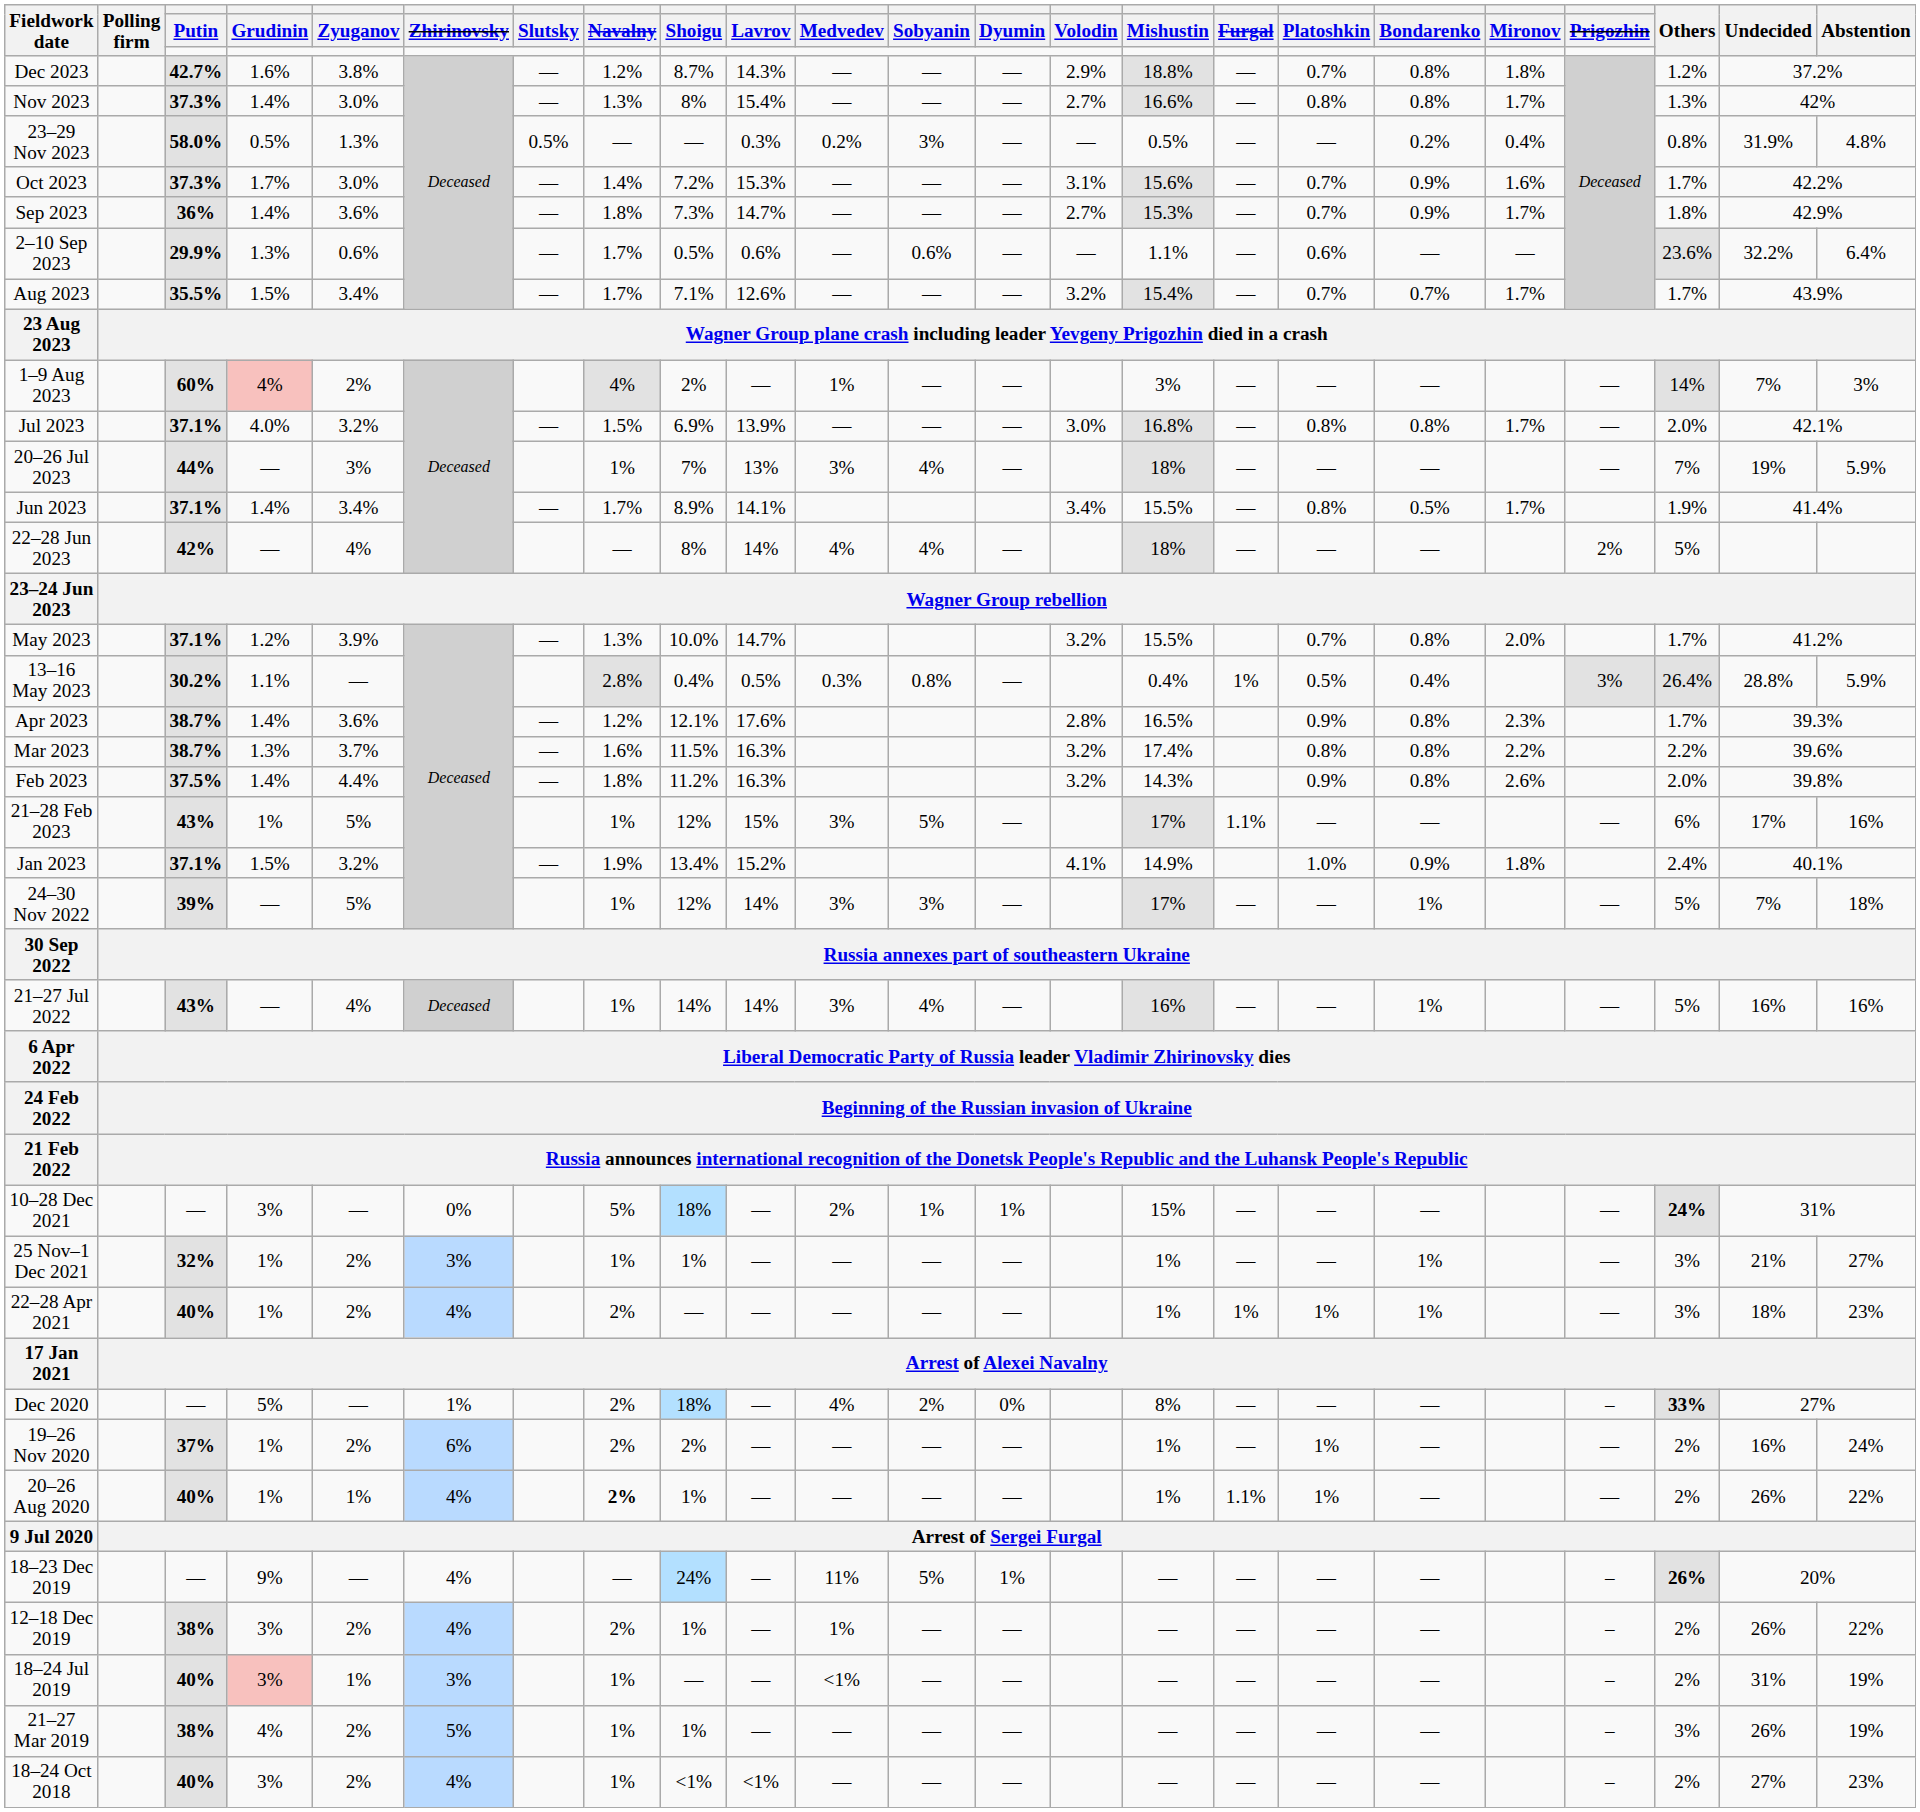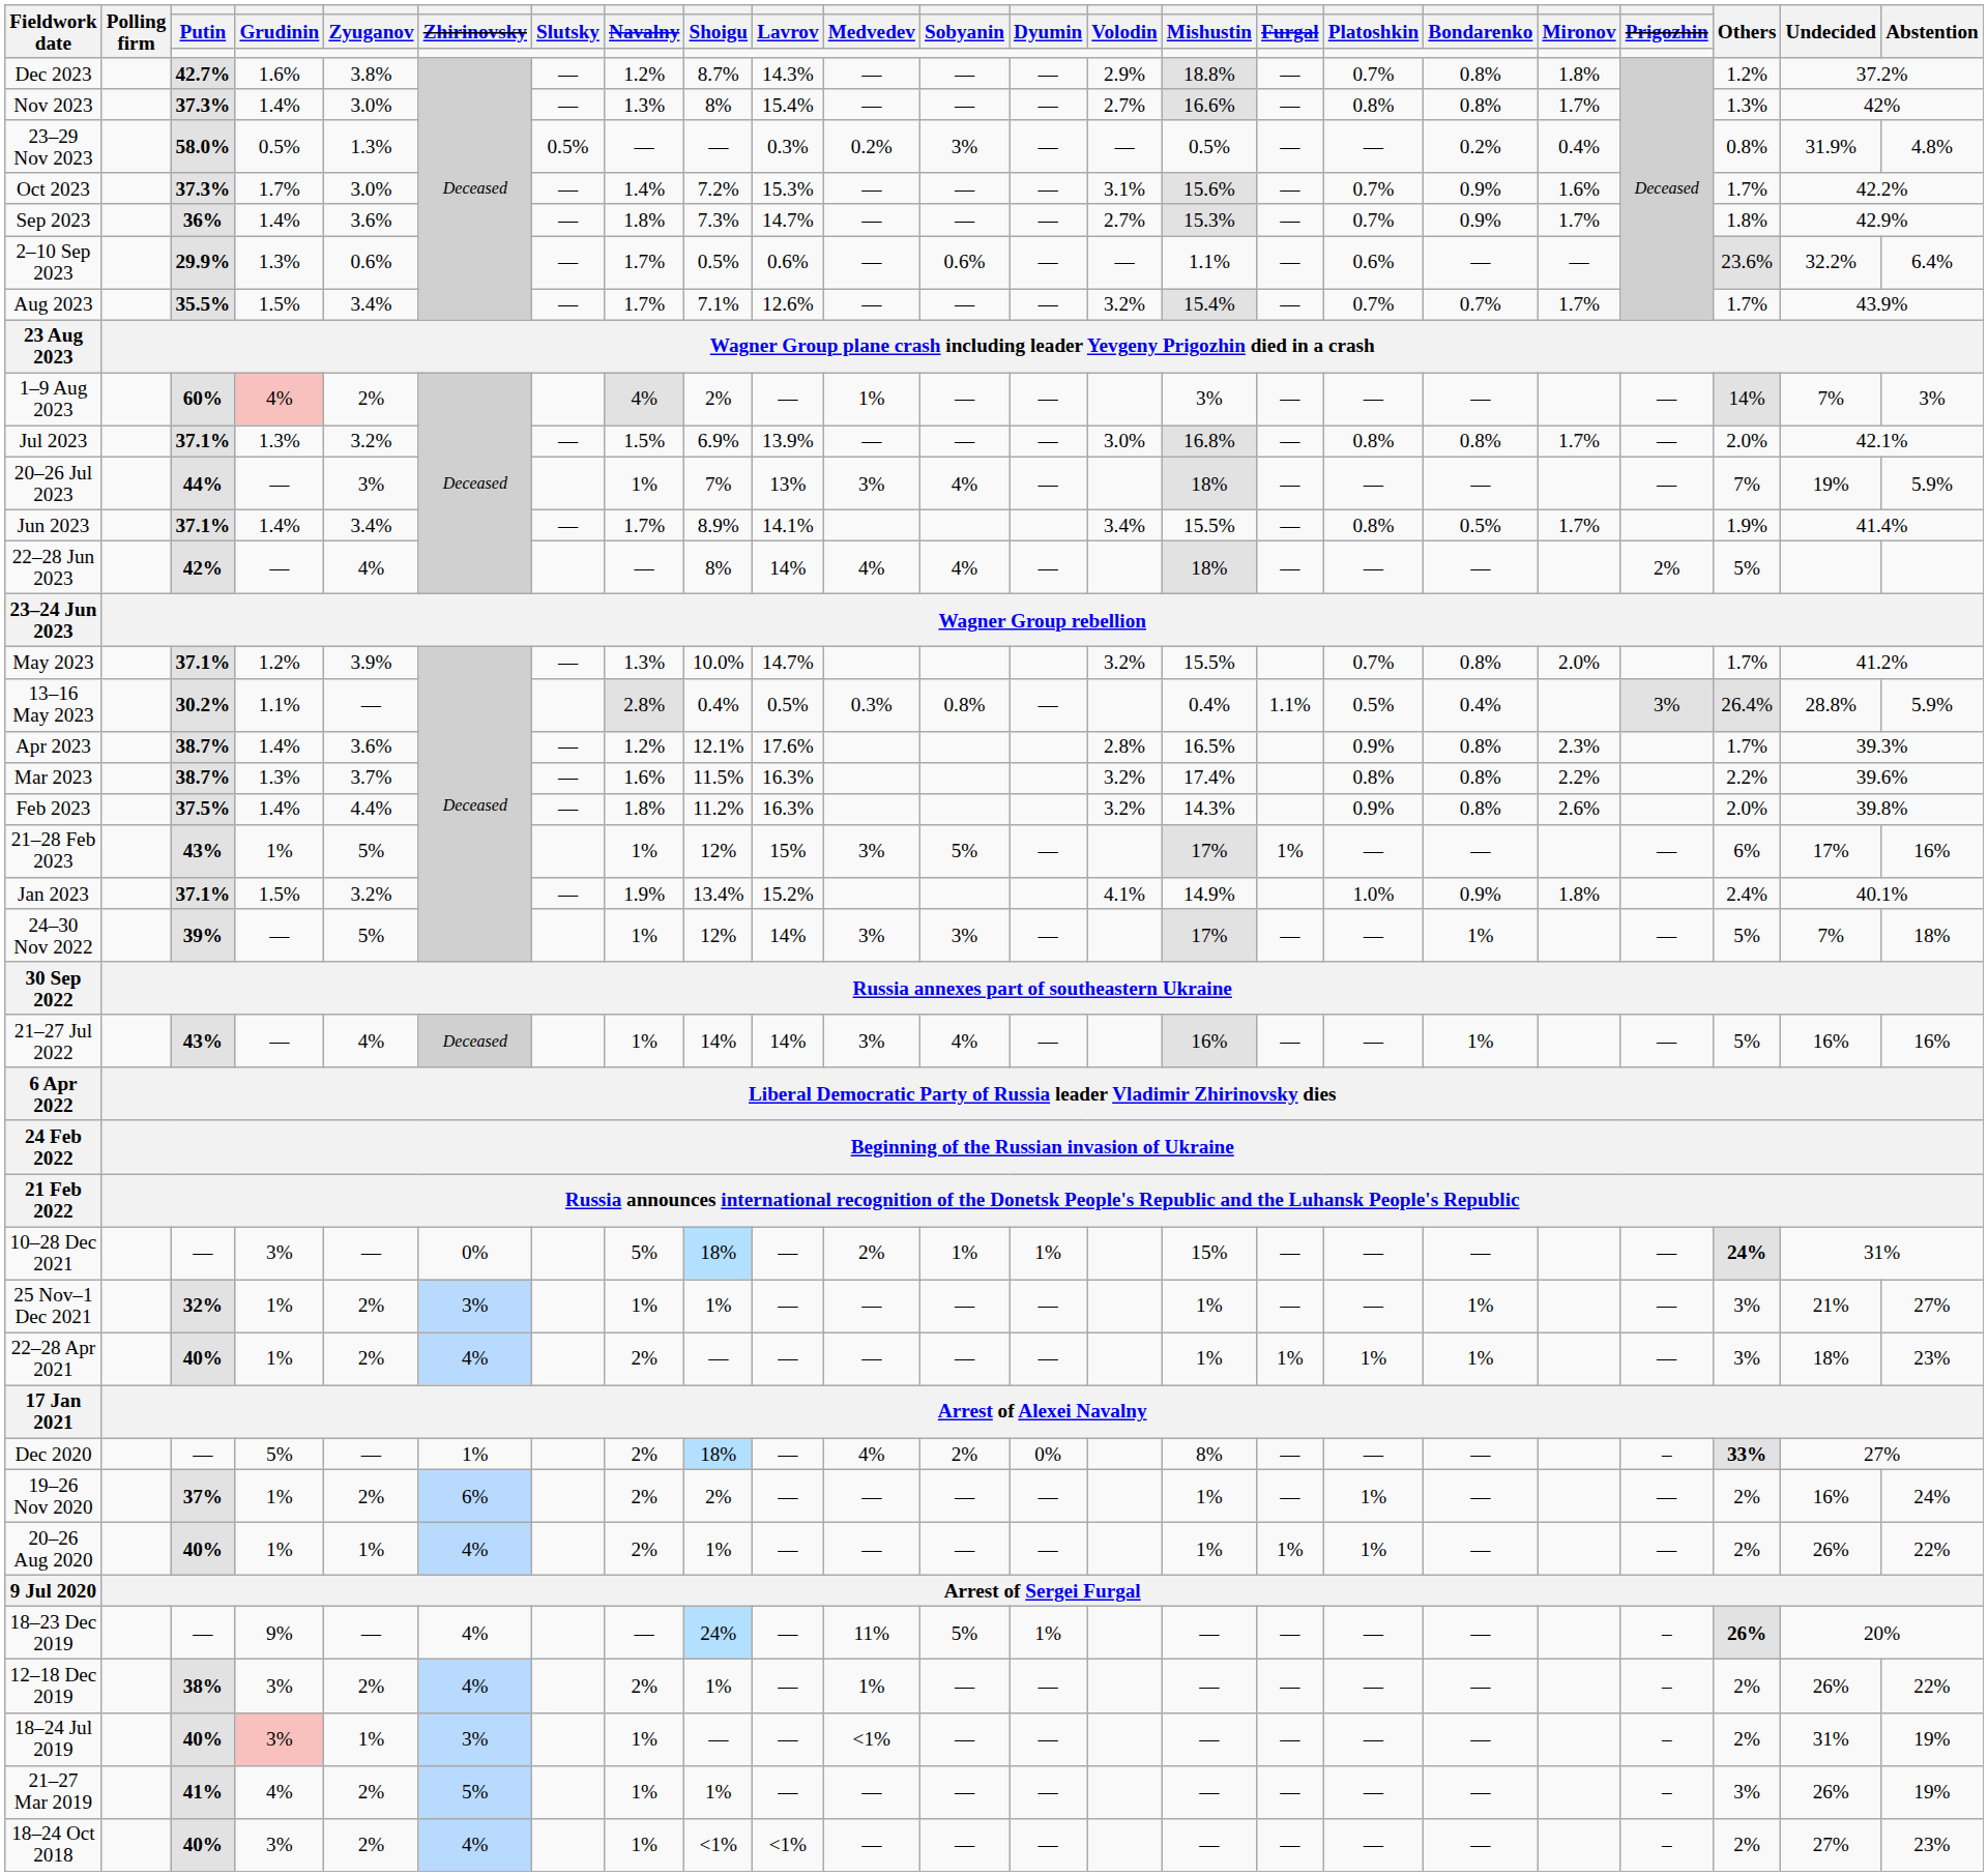Jul 2023 | Grudinin: 4.0% -> 1.3%
13–16 May 2023 | Furgal: 1% -> 1.1%
21–28 Feb 2023 | Furgal: 1.1% -> 1%
20–26 Aug 2020 | Navalny: bold -> normal
20–26 Aug 2020 | Furgal: 1.1% -> 1%
21–27 Mar 2019 | Putin: 38% -> 41%
